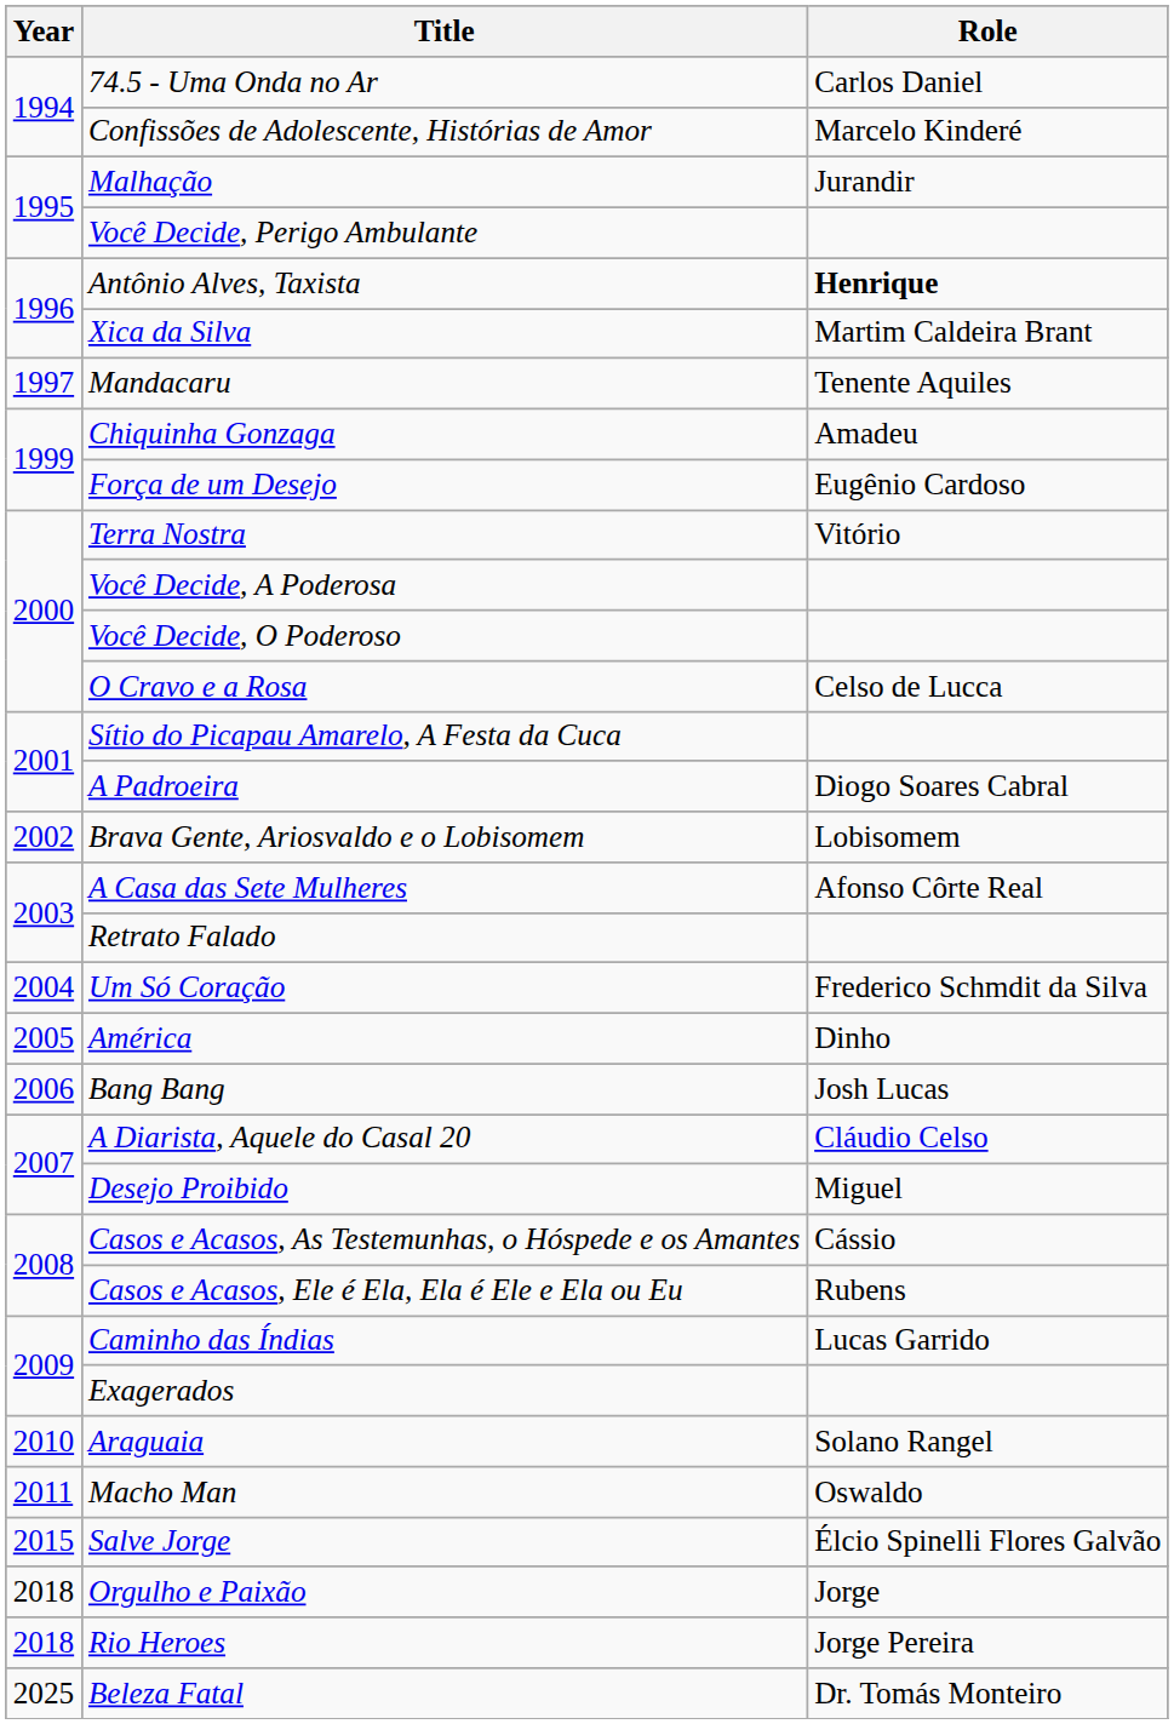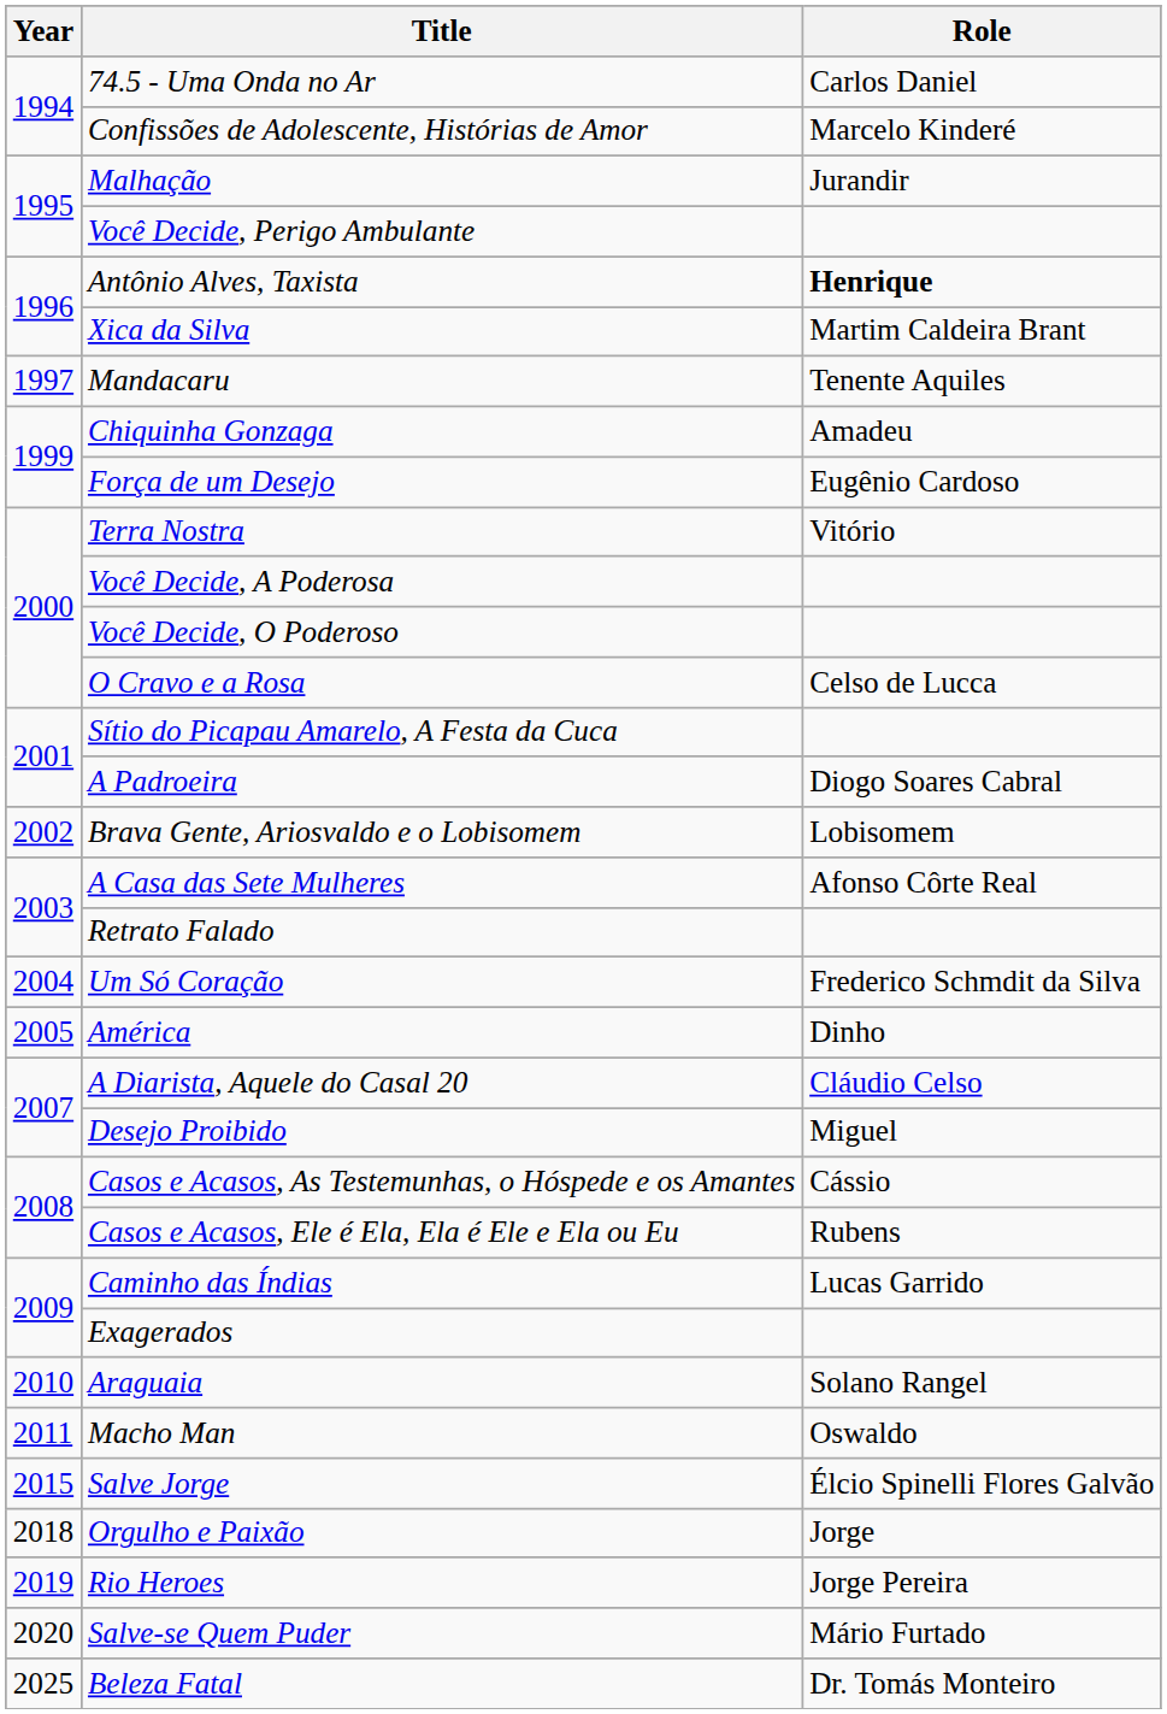- row: 2006 | Bang Bang | Josh Lucas
Rio Heroes | Year: 2018 -> 2019
+ row: 2020 | Salve-se Quem Puder | Mário Furtado
